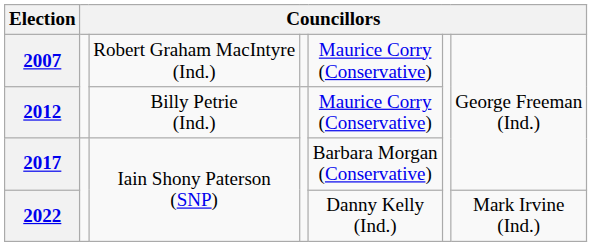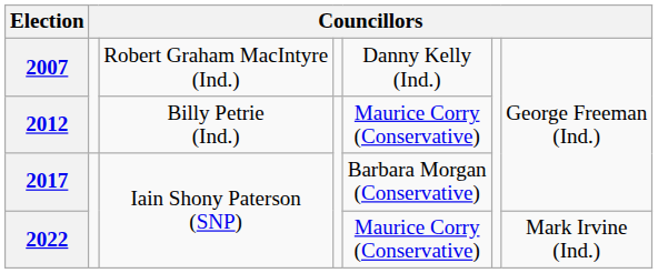2007 | column 5: Maurice Corry (Conservative) -> Danny Kelly (Ind.)
2022 | column 5: Danny Kelly (Ind.) -> Maurice Corry (Conservative)
